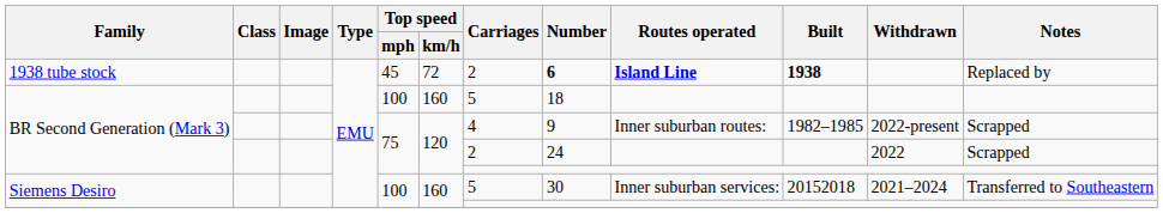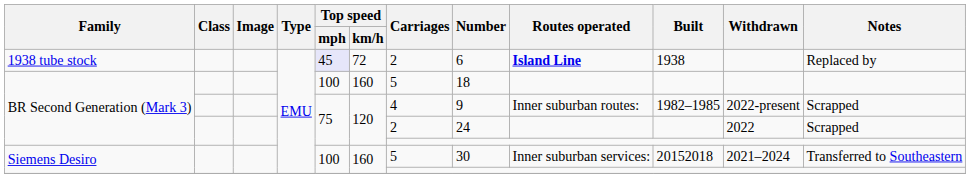1938 tube stock | Top speed / mph: no background -> lavender background
1938 tube stock | Number: bold -> normal
1938 tube stock | Built: bold -> normal
